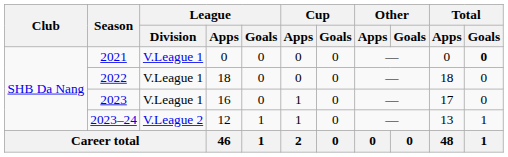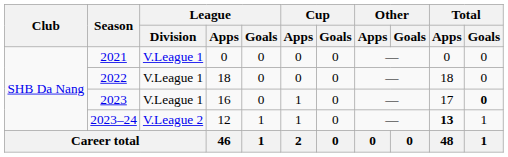2021 | Total / Goals: bold -> normal
2023 | Total / Goals: normal -> bold
2023–24 | Total / Apps: normal -> bold
